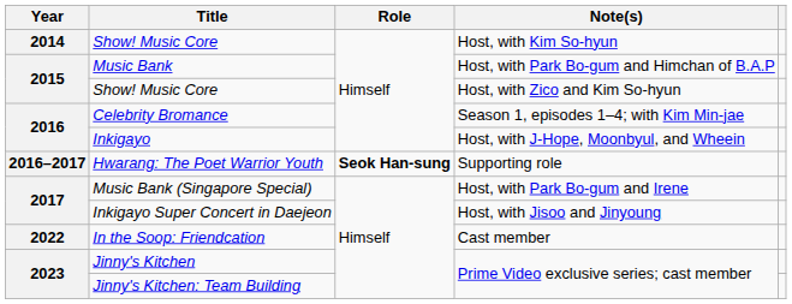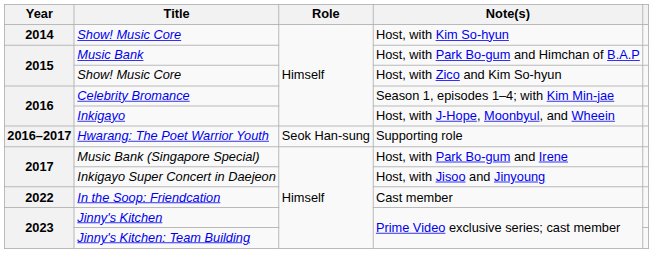Hwarang: The Poet Warrior Youth | Role: bold -> normal
